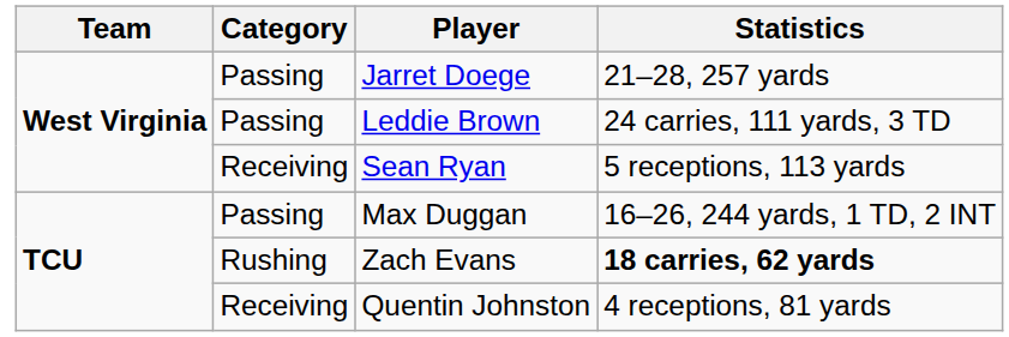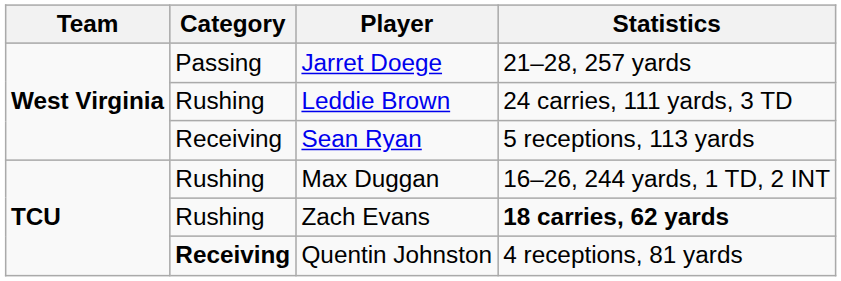Leddie Brown | Category: Passing -> Rushing
Max Duggan | Category: Passing -> Rushing
Quentin Johnston | Category: normal -> bold
